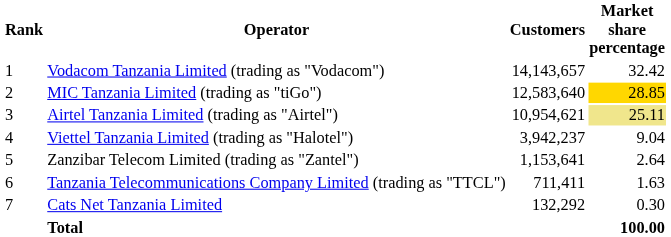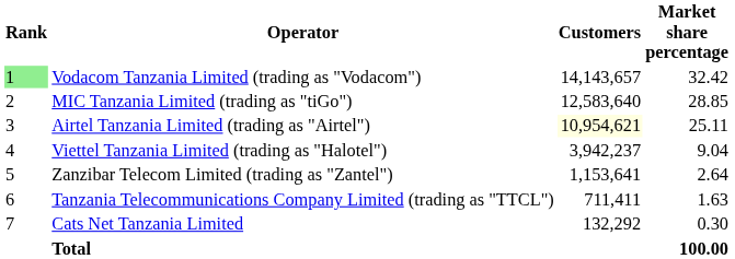Vodacom Tanzania Limited (trading as "Vodacom") | Rank: no background -> lightgreen background
MIC Tanzania Limited (trading as "tiGo") | Market share percentage: gold background -> no background
Airtel Tanzania Limited (trading as "Airtel") | Customers: no background -> lightyellow background
Airtel Tanzania Limited (trading as "Airtel") | Market share percentage: khaki background -> no background
